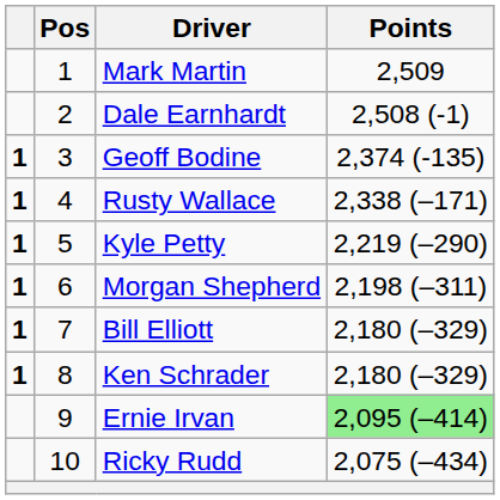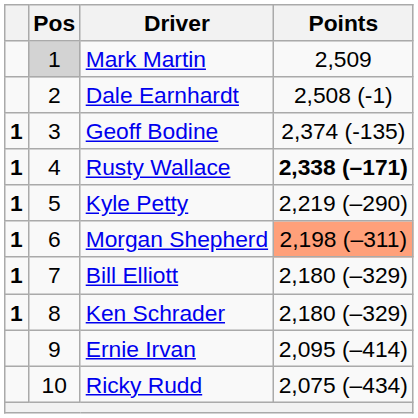Mark Martin | Pos: no background -> lightgrey background
Rusty Wallace | Points: normal -> bold
Morgan Shepherd | Points: no background -> lightsalmon background
Ernie Irvan | Points: lightgreen background -> no background
